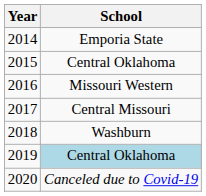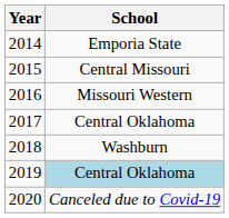2015 | School: Central Oklahoma -> Central Missouri
2017 | School: Central Missouri -> Central Oklahoma
